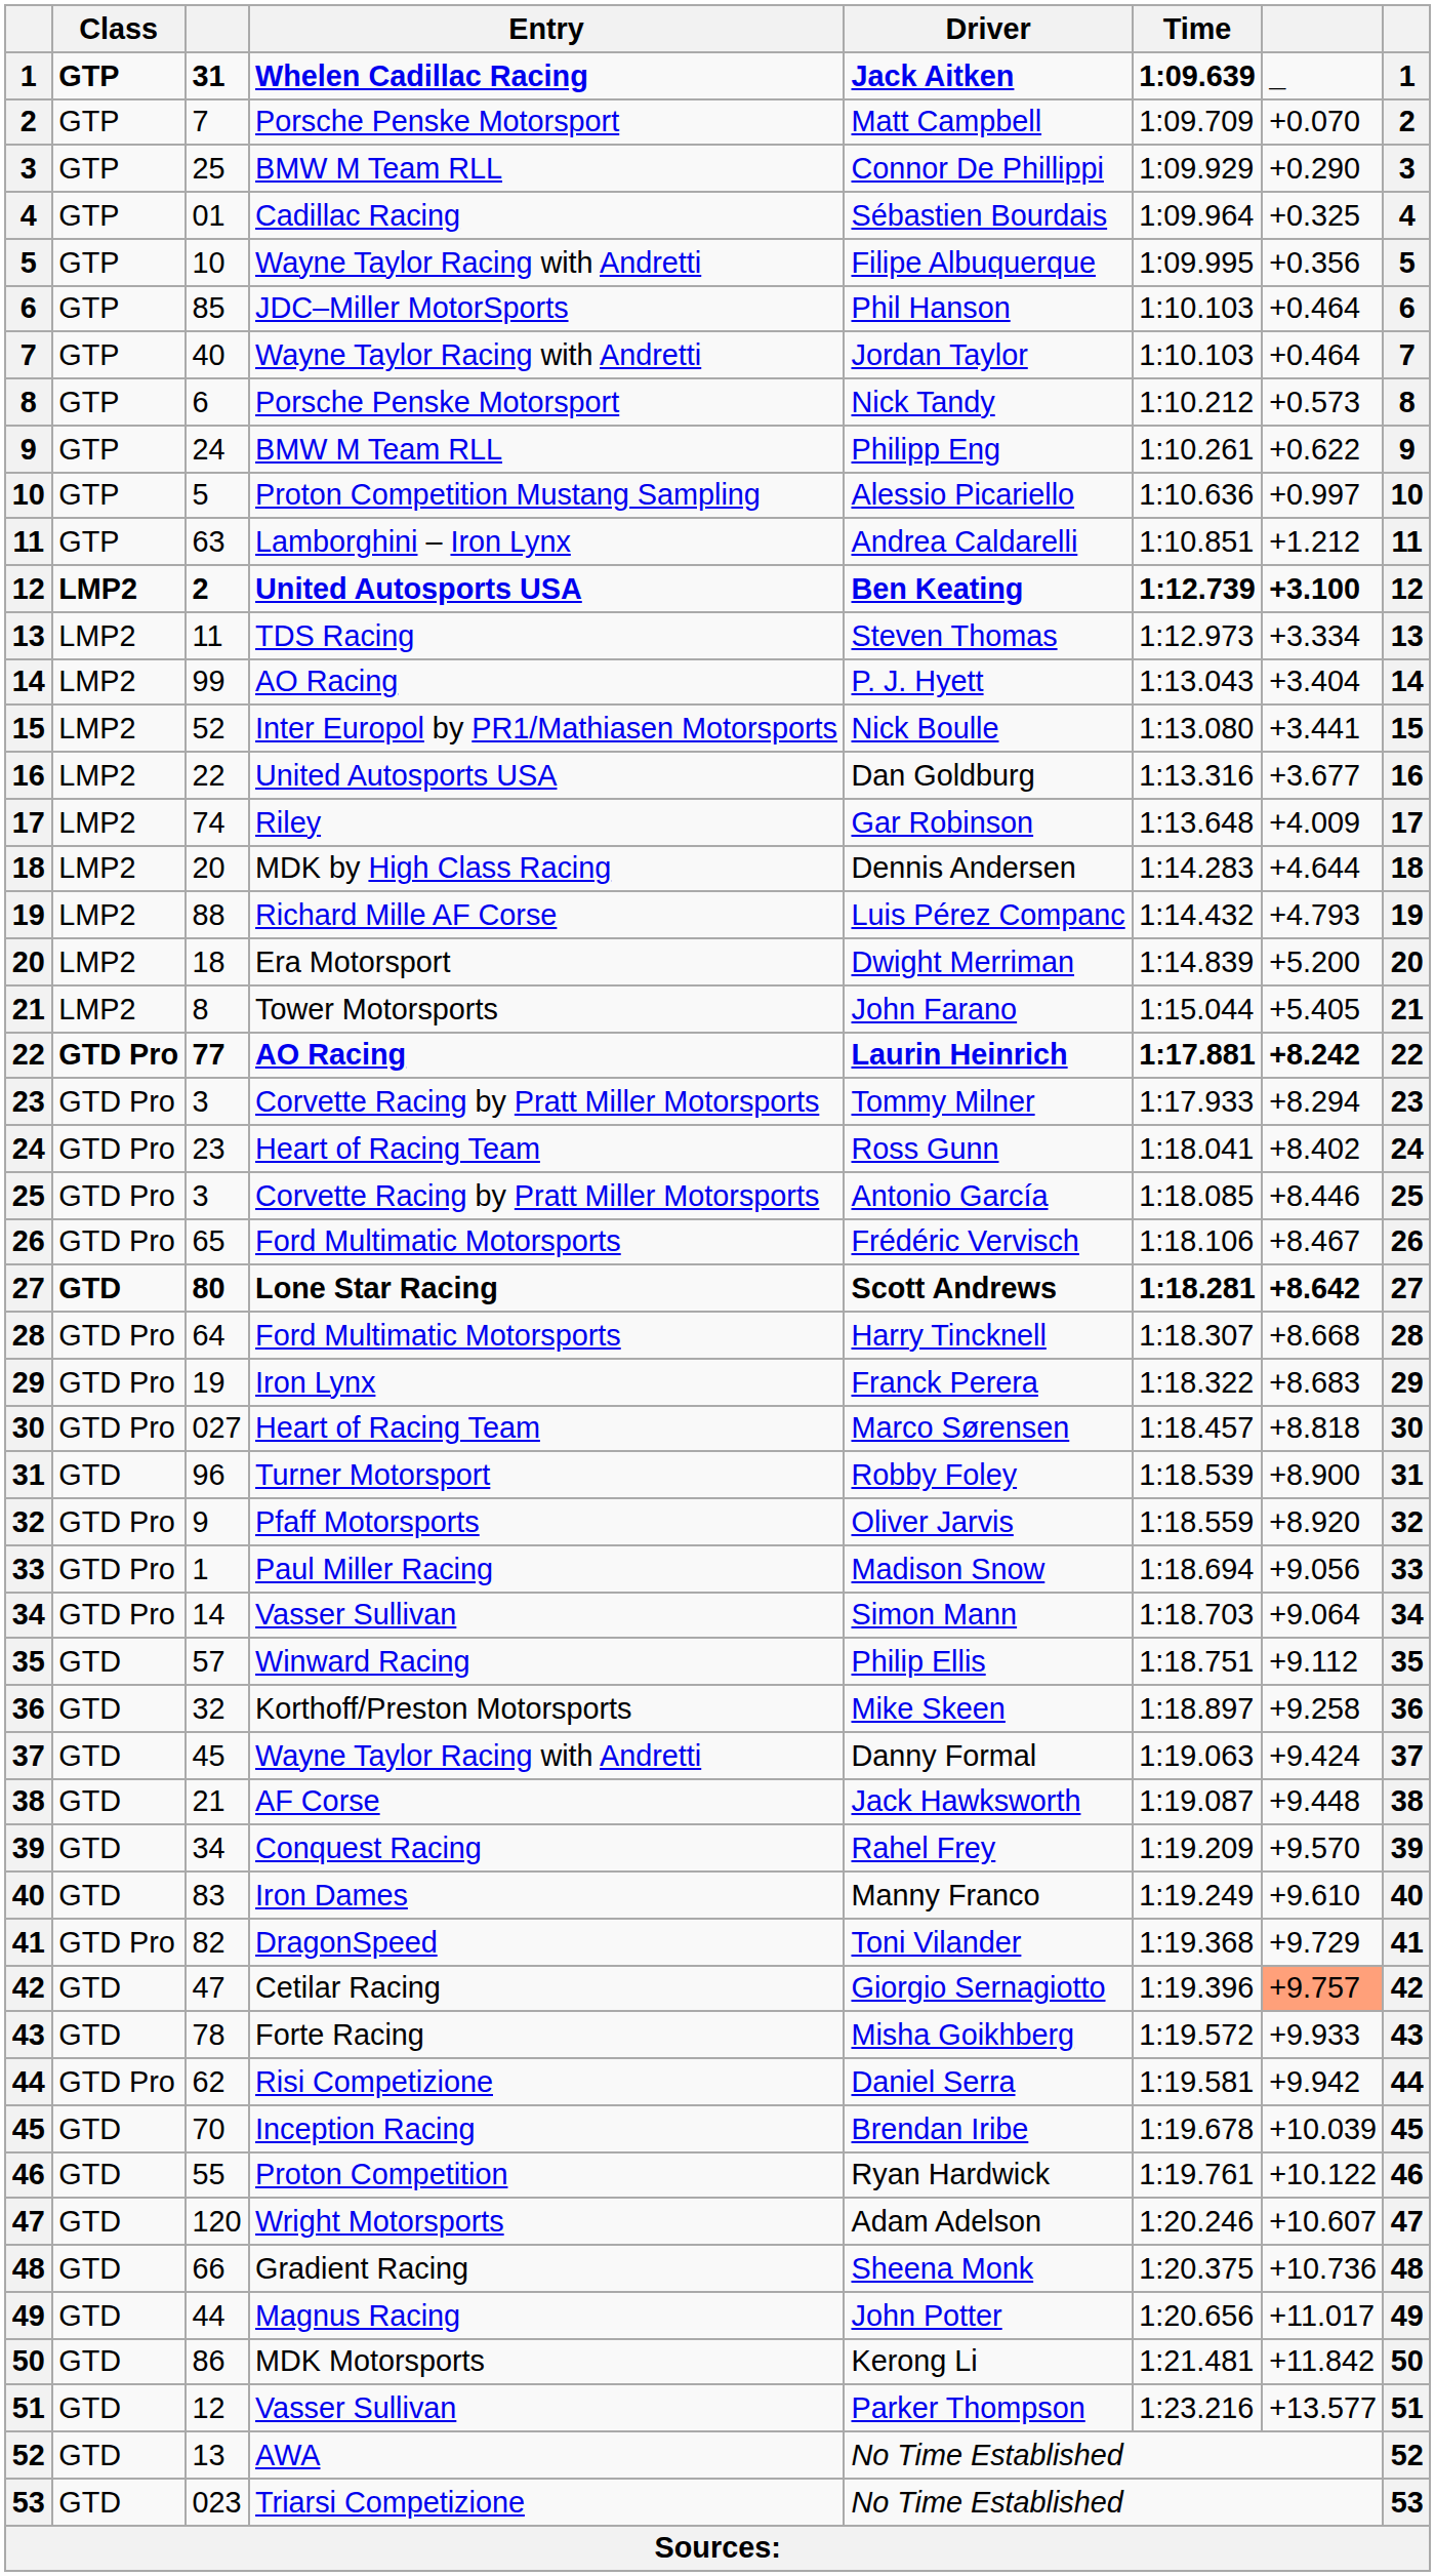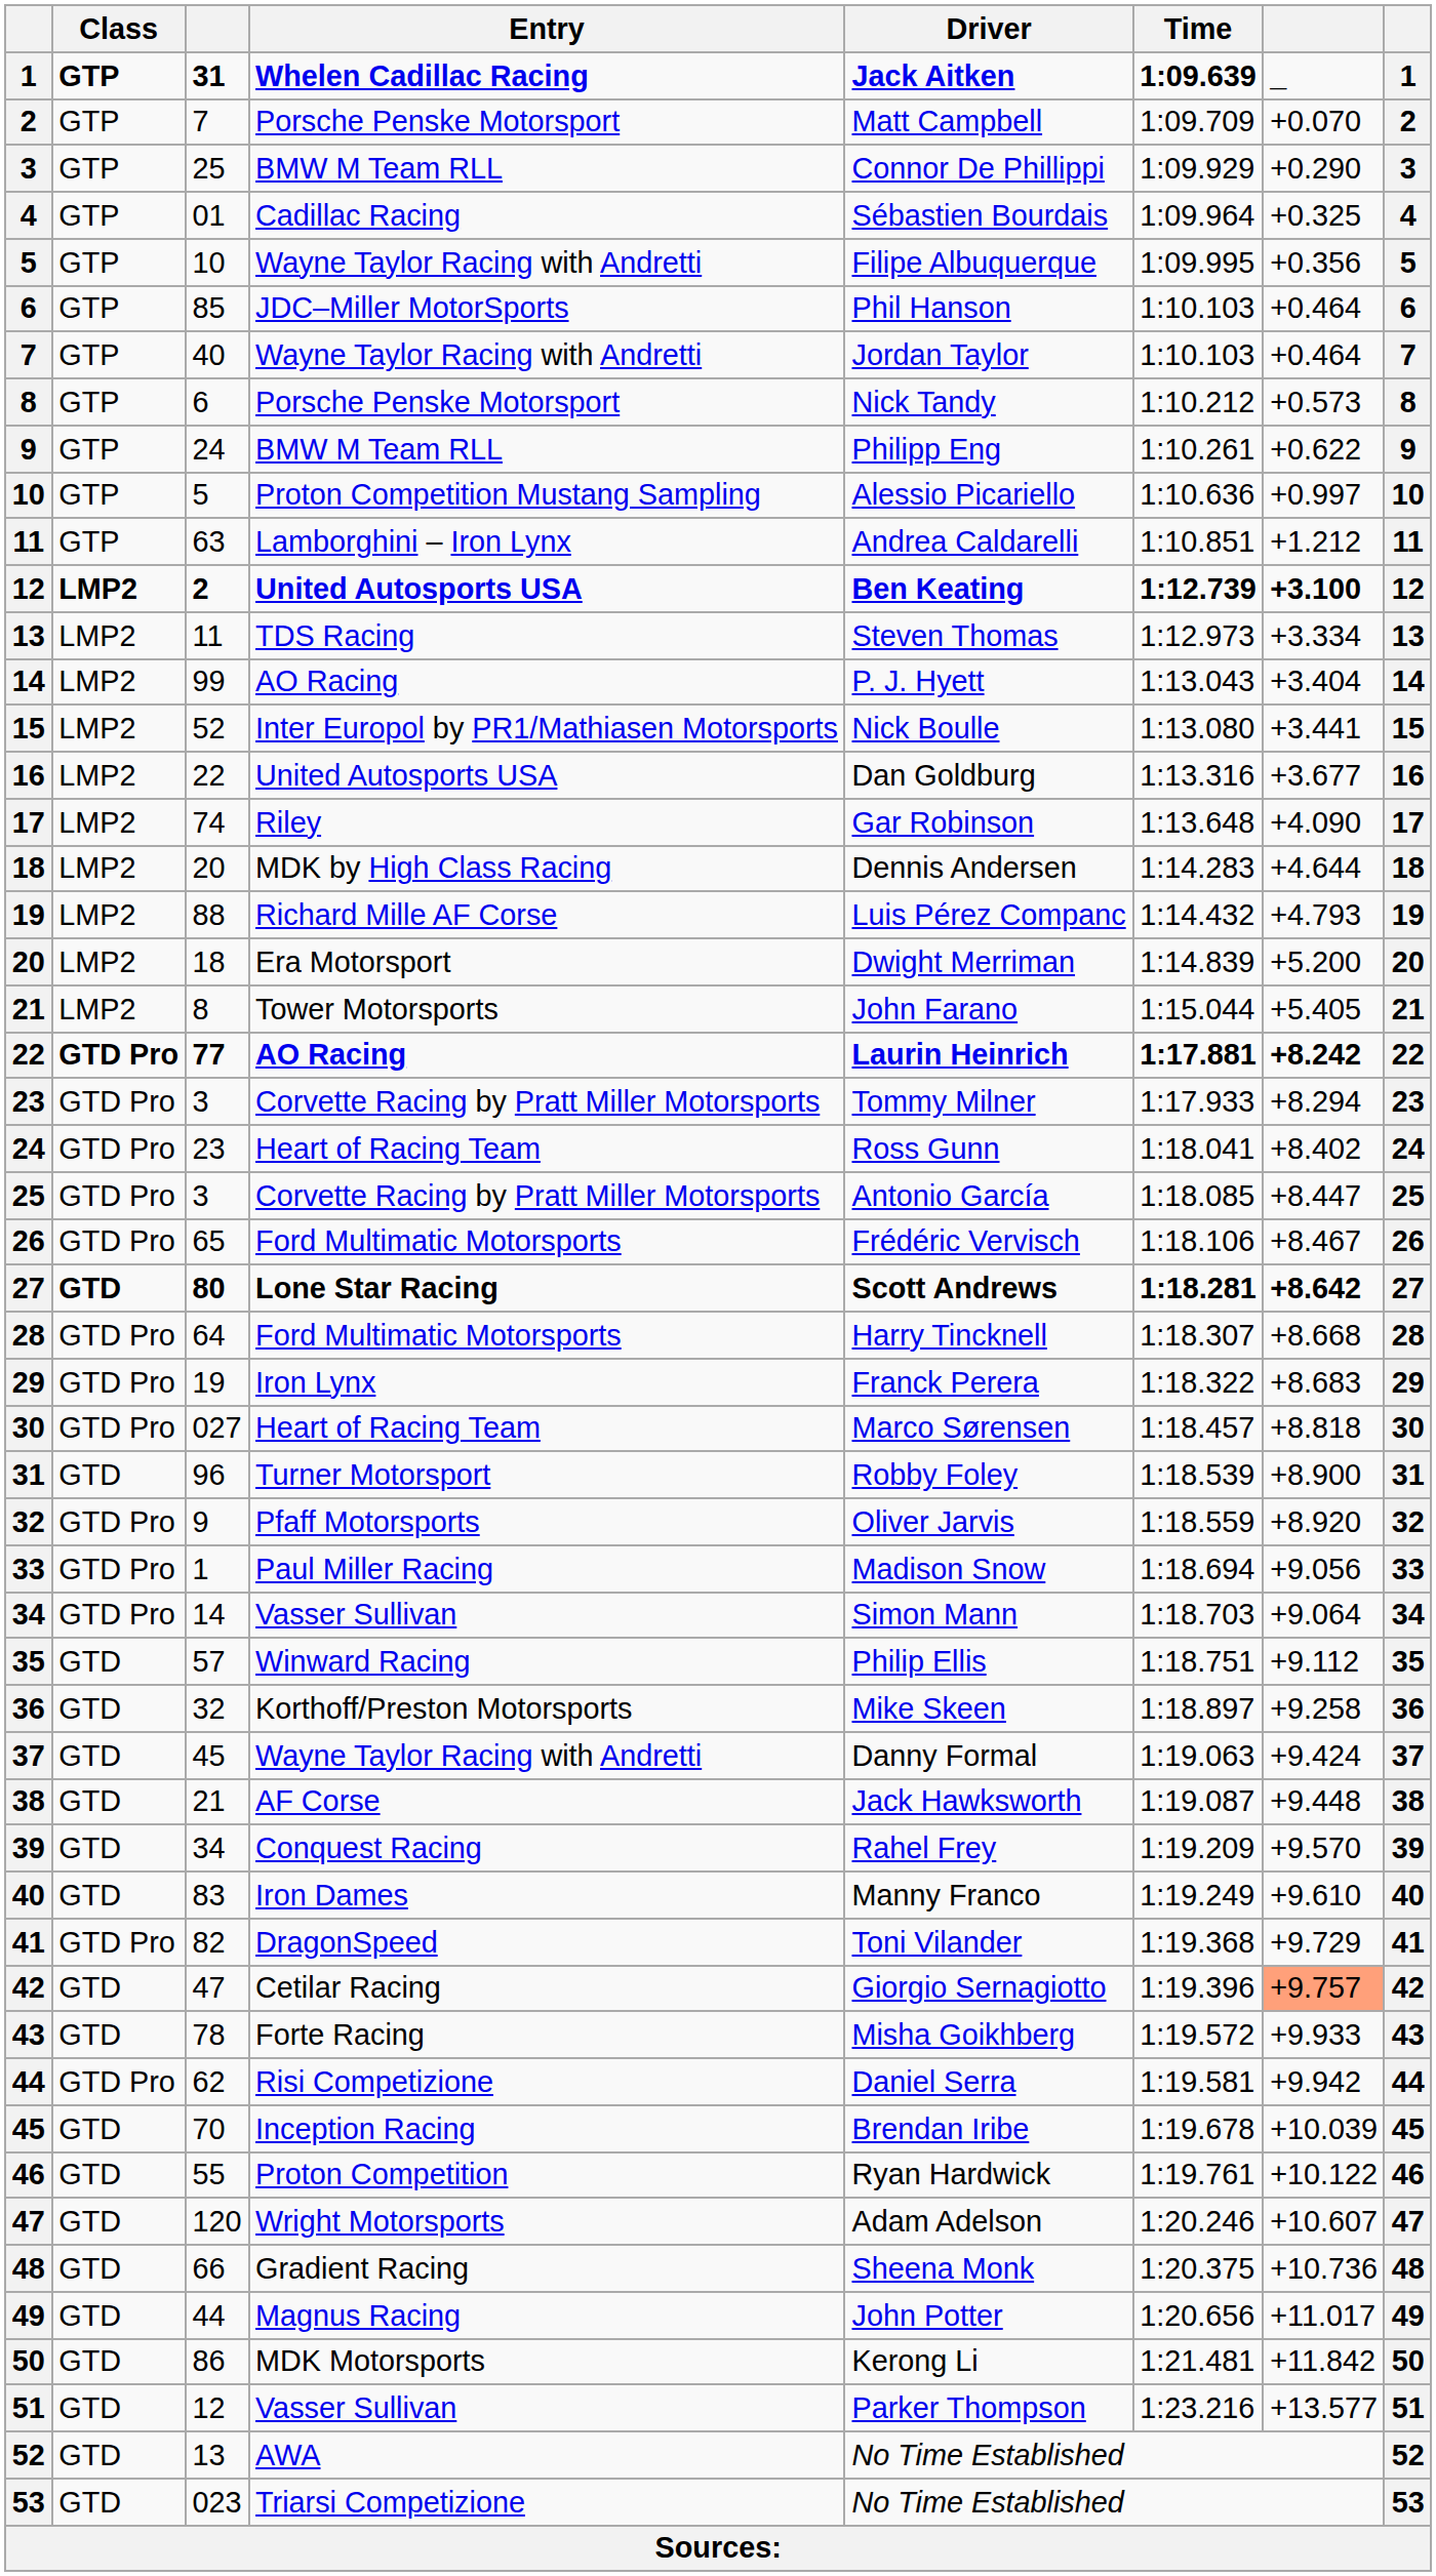row 18 | column 7: +4.009 -> +4.090
row 26 | column 7: +8.446 -> +8.447
